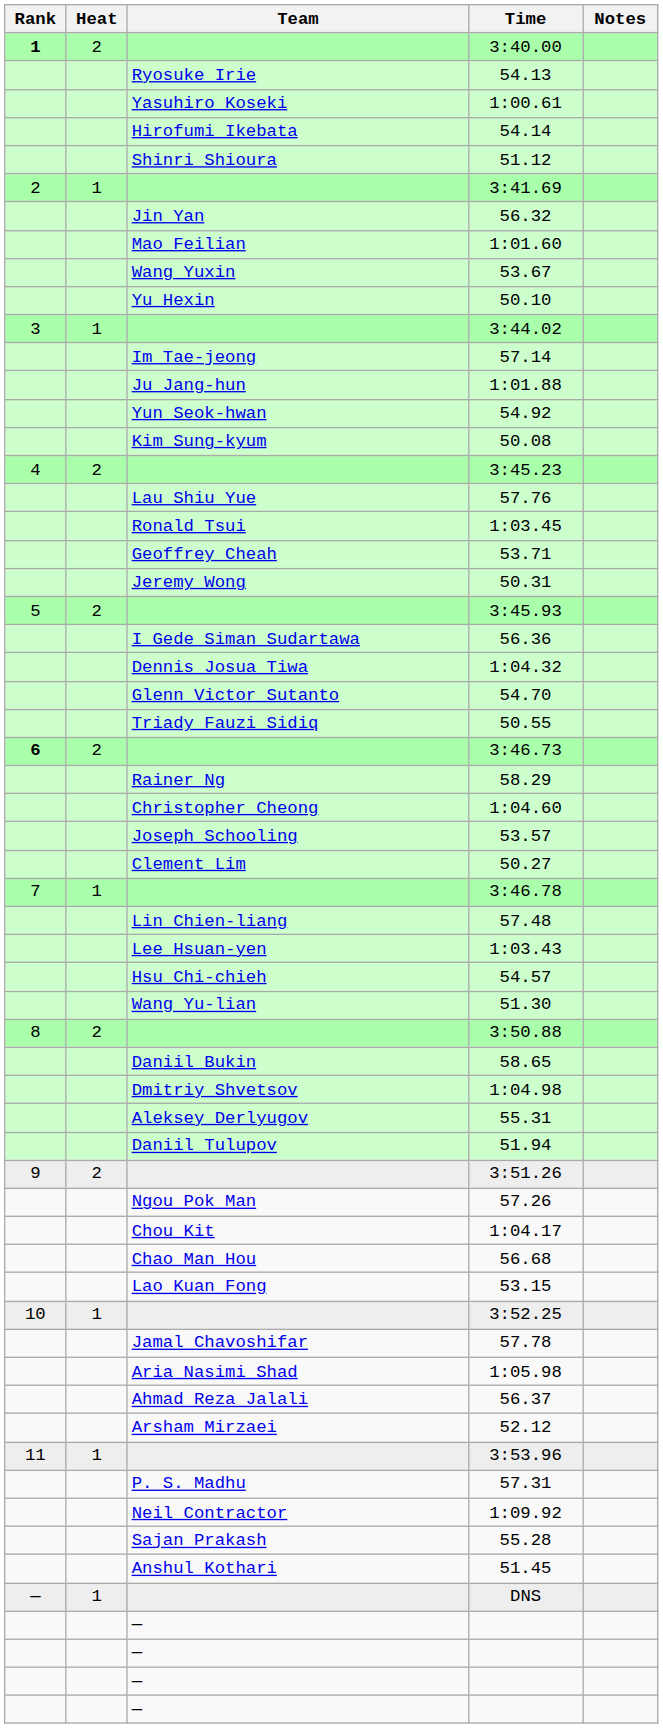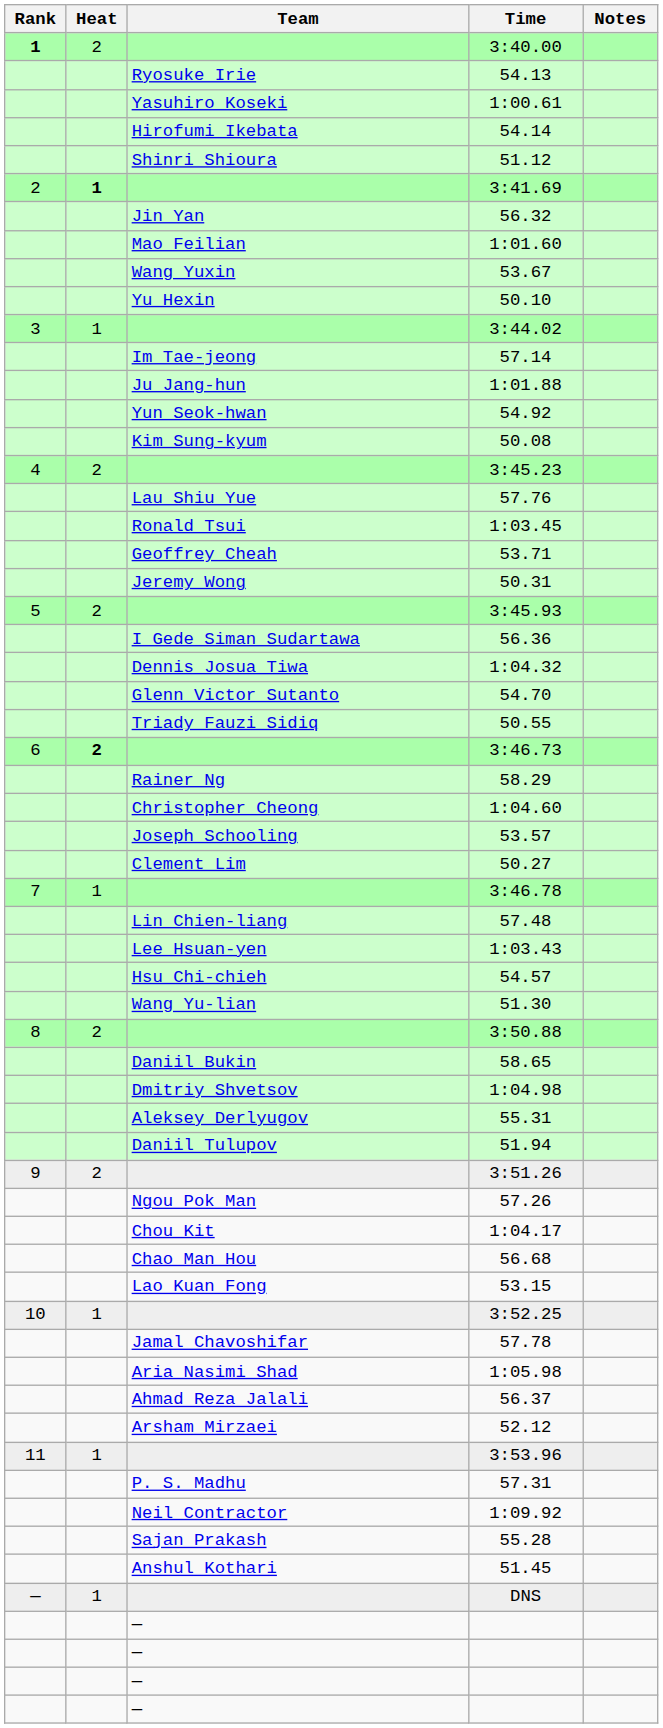3:41.69 | Heat: normal -> bold
3:46.73 | Rank: bold -> normal
3:46.73 | Heat: normal -> bold
